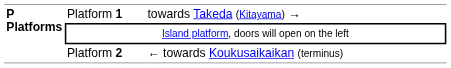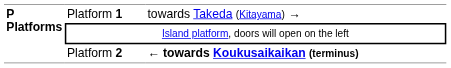Platform 2 | column 3: normal -> bold
